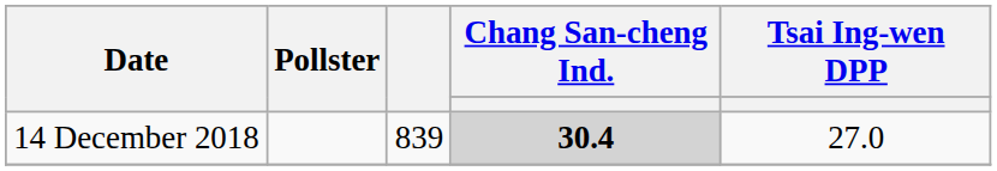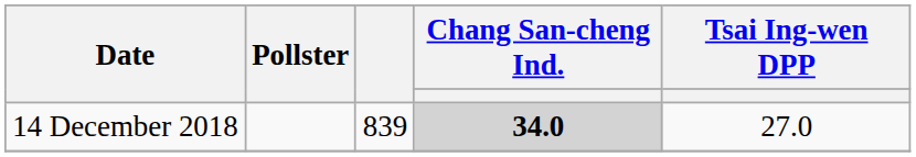14 December 2018 | Chang San-cheng Ind.: 30.4 -> 34.0
